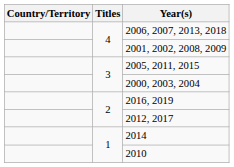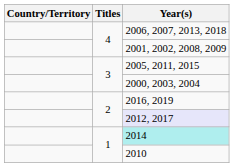2012, 2017 | Year(s): no background -> lavender background
2014 | Year(s): no background -> paleturquoise background
